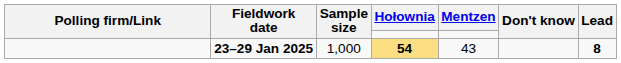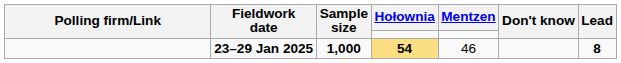row 3 | Sample size: normal -> bold
row 3 | Mentzen: 43 -> 46
